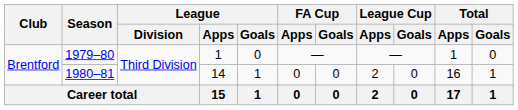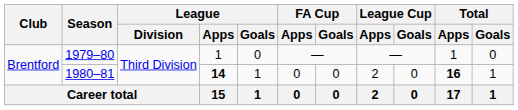1980–81 | League / Apps: normal -> bold
1980–81 | Total / Apps: normal -> bold
